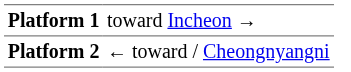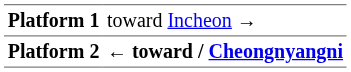Platform 2 | column 2: normal -> bold
